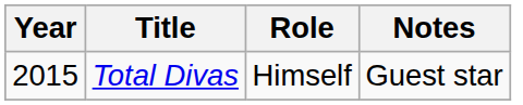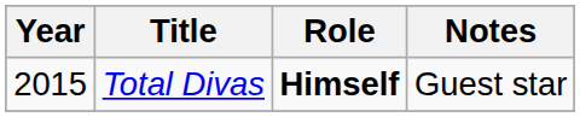row 2 | Role: normal -> bold
